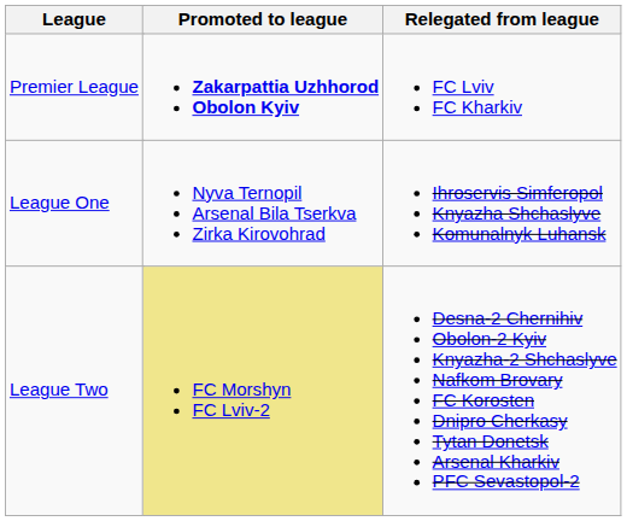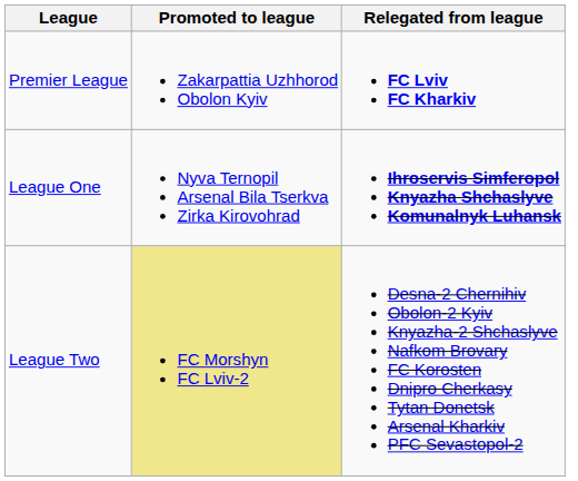Premier League | Promoted to league: bold -> normal
Premier League | Relegated from league: normal -> bold
League One | Relegated from league: normal -> bold
